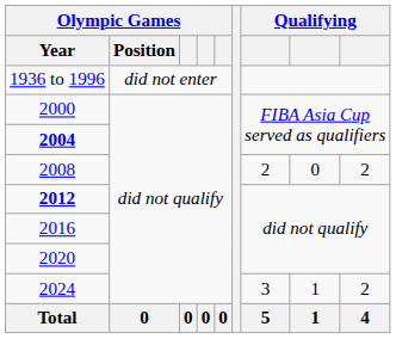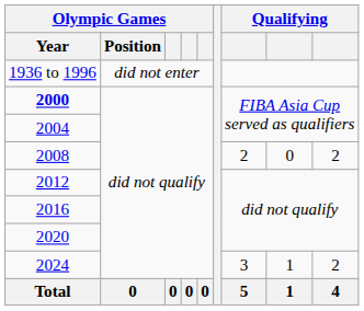2000 | Olympic Games / Year: normal -> bold
2004 | Olympic Games / Year: bold -> normal
2012 | Olympic Games / Year: bold -> normal
